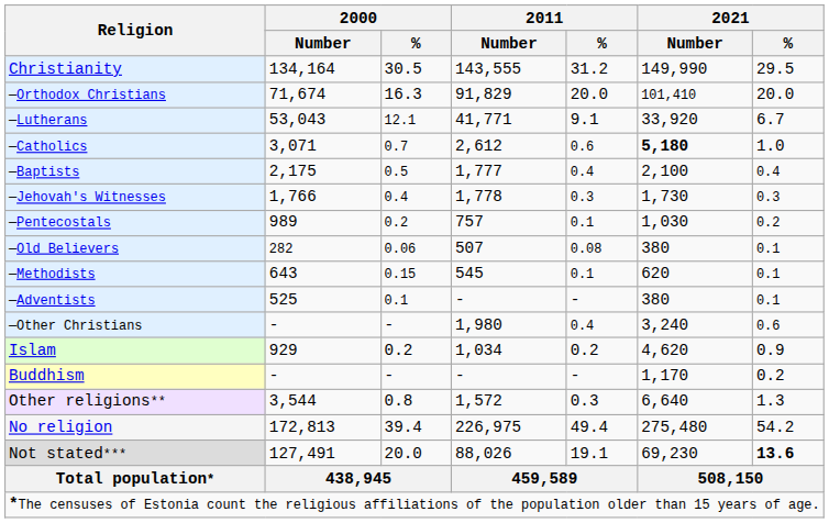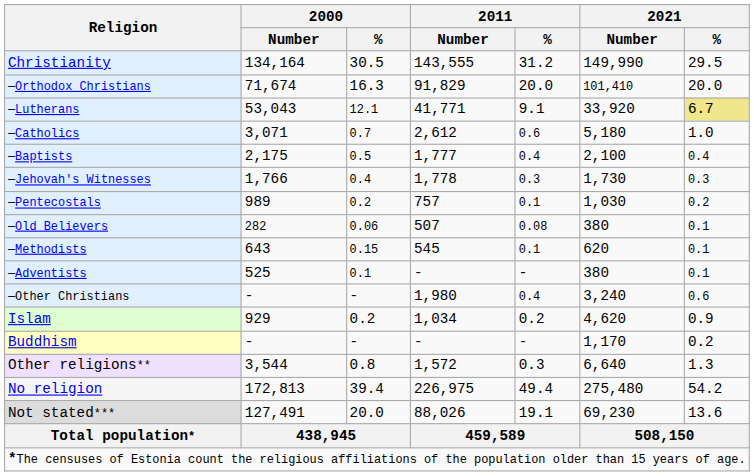—Lutherans | 2021 / %: no background -> khaki background
—Catholics | 2021 / Number: bold -> normal
Not stated*** | 2021 / %: bold -> normal
